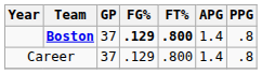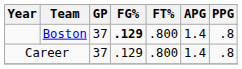row 2 | Team: bold -> normal
row 2 | FT%: bold -> normal
